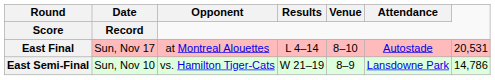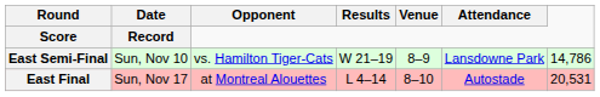rows swapped: East Semi-Final <-> East Final
